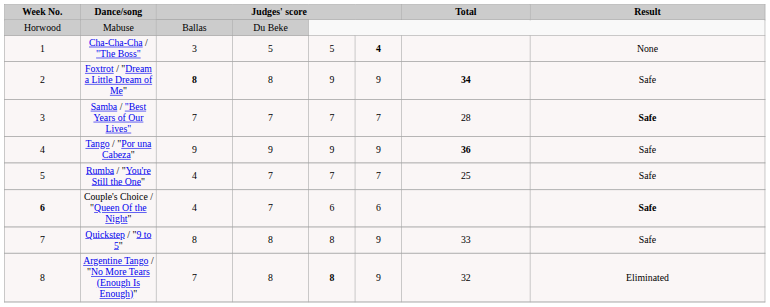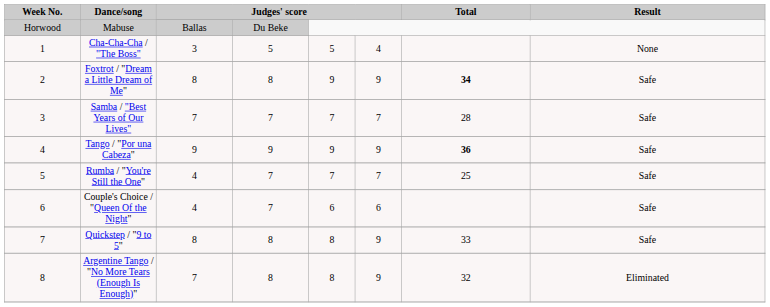Cha-Cha-Cha / "The Boss" | column 6: bold -> normal
Foxtrot / "Dream a Little Dream of Me" | column 3: bold -> normal
Samba / "Best Years of Our Lives" | Result: bold -> normal
Couple's Choice / "Queen Of the Night" | Week No.: bold -> normal
Couple's Choice / "Queen Of the Night" | Result: bold -> normal
Argentine Tango / "No More Tears (Enough Is Enough)" | column 5: bold -> normal
